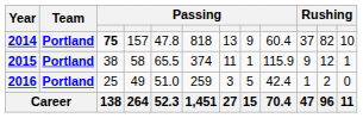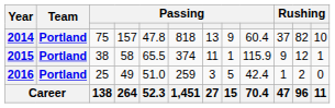2014 | column 3: bold -> normal
